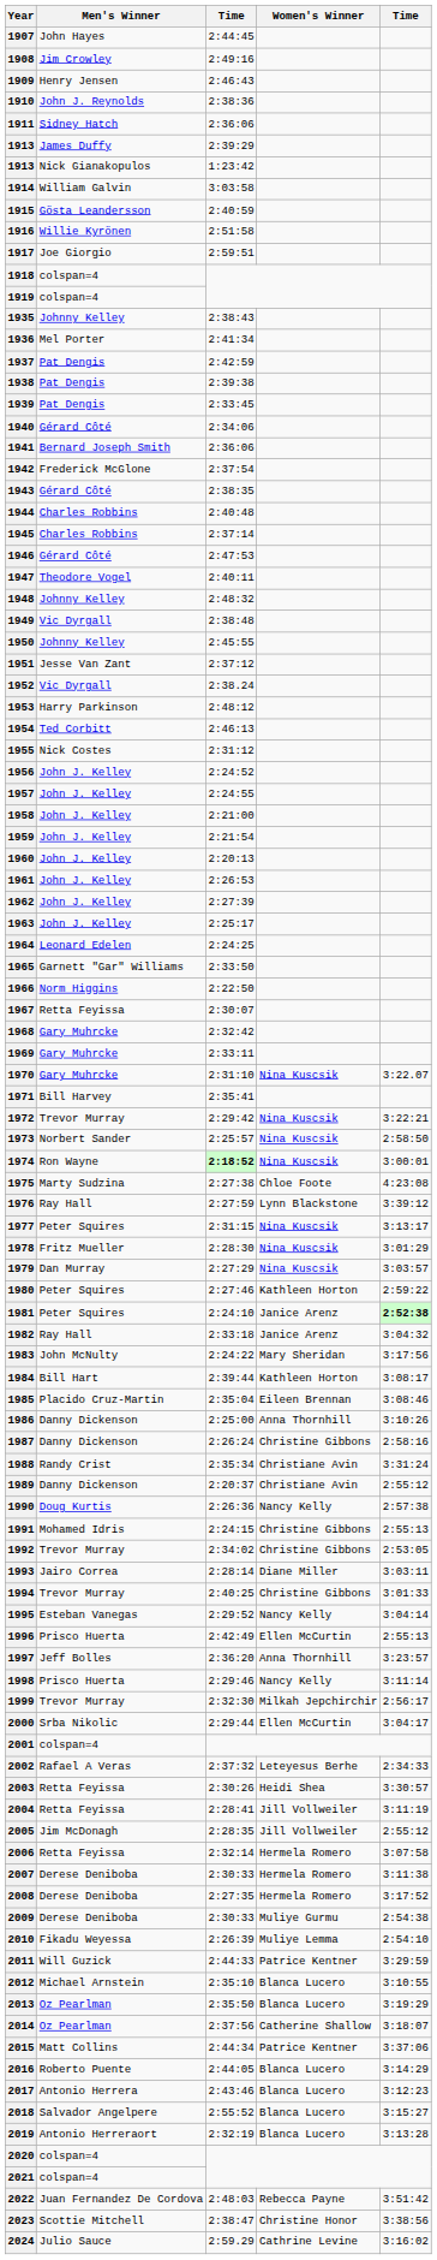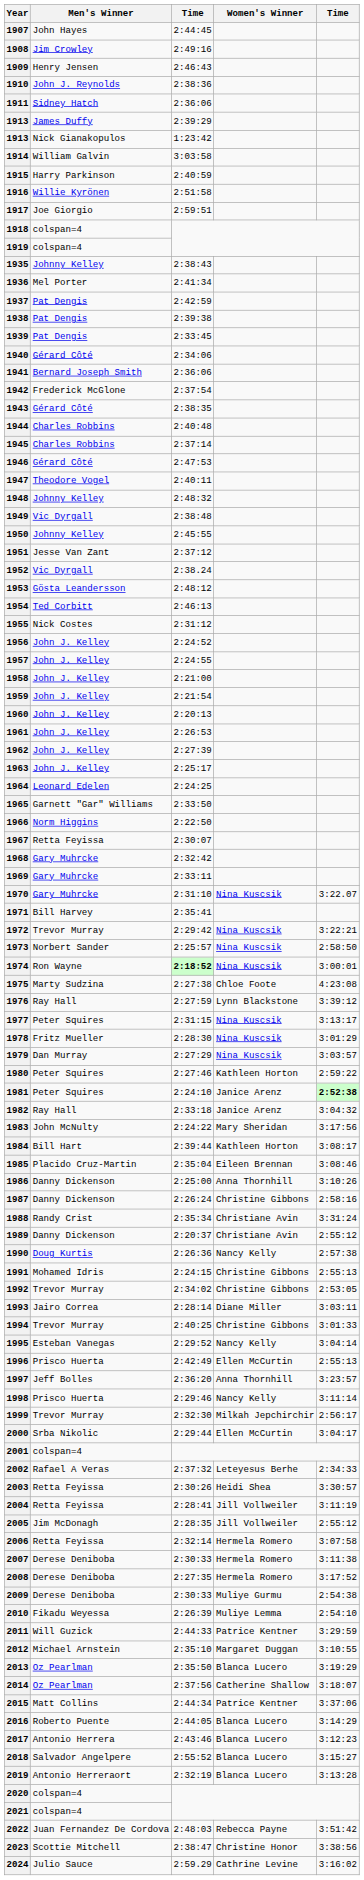1915 | Men's Winner: Gösta Leandersson -> Harry Parkinson
1953 | Men's Winner: Harry Parkinson -> Gösta Leandersson
2012 | Women's Winner: Blanca Lucero -> Margaret Duggan
